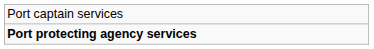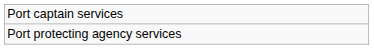row 2 | column 1: bold -> normal
